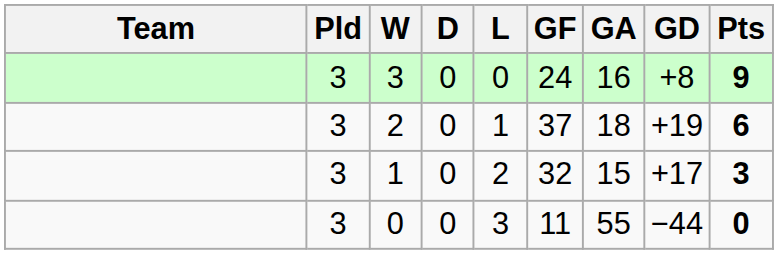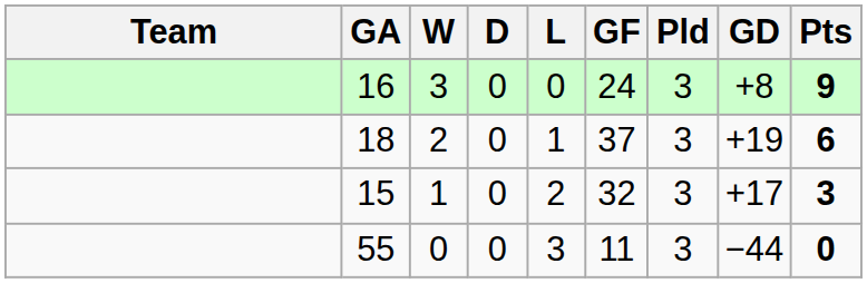columns swapped: Pld <-> GA
